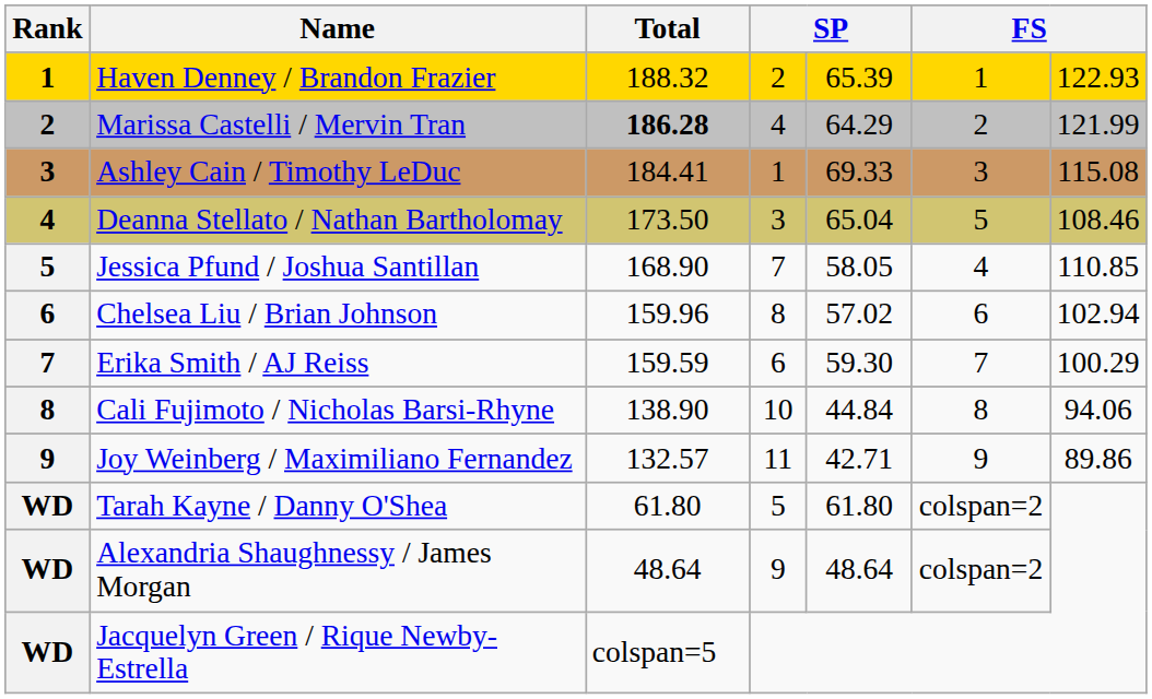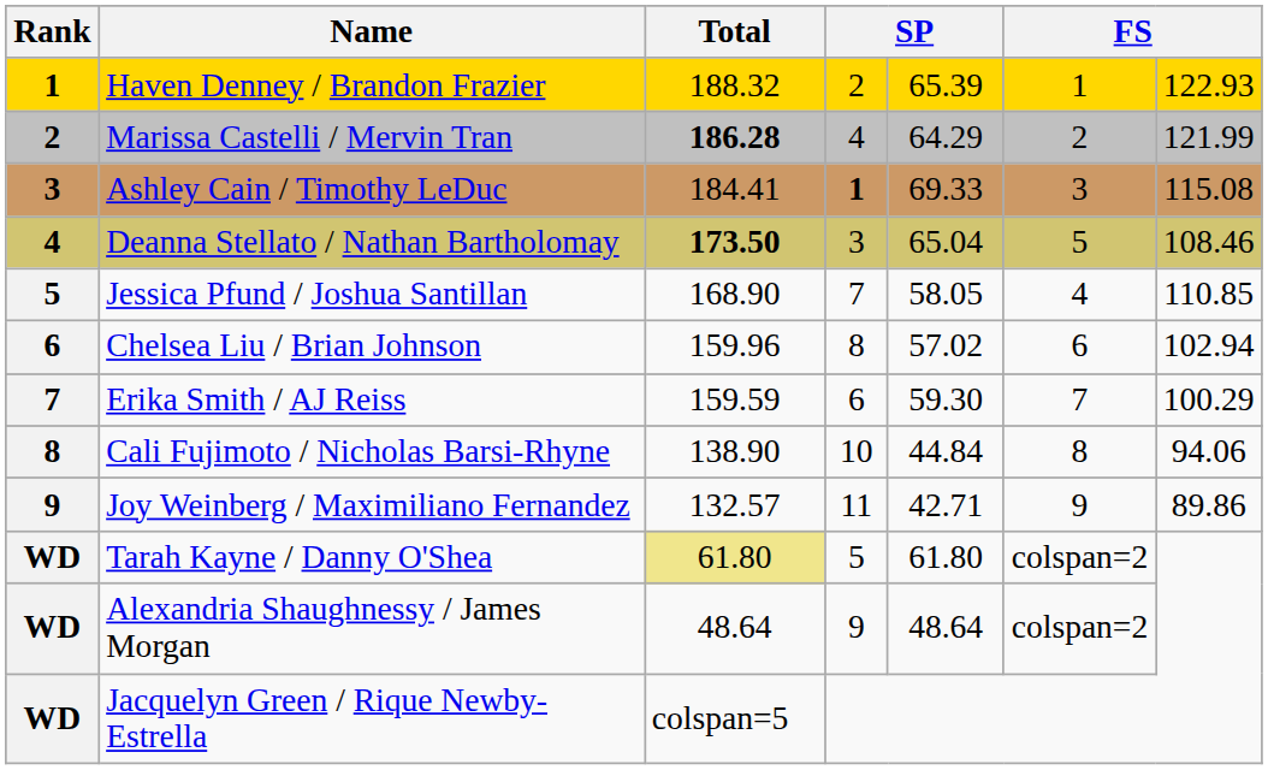Ashley Cain / Timothy LeDuc | column 4: normal -> bold
Deanna Stellato / Nathan Bartholomay | Total: normal -> bold
Tarah Kayne / Danny O'Shea | Total: no background -> khaki background
